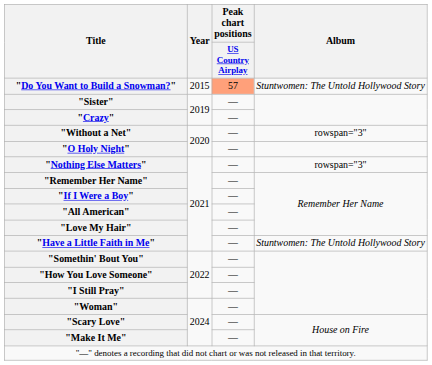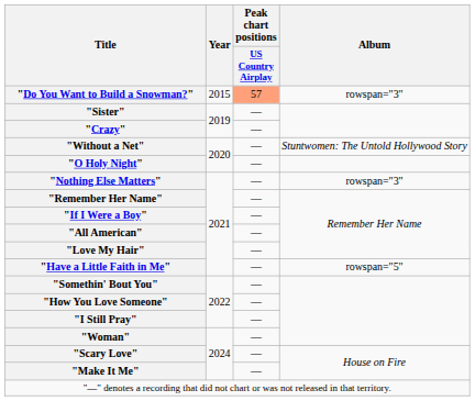"Do You Want to Build a Snowman?" | Album: Stuntwomen: The Untold Hollywood Story -> rowspan="3"
"Without a Net" | Album: rowspan="3" -> Stuntwomen: The Untold Hollywood Story
"Have a Little Faith in Me" | Album: Stuntwomen: The Untold Hollywood Story -> rowspan="5"
